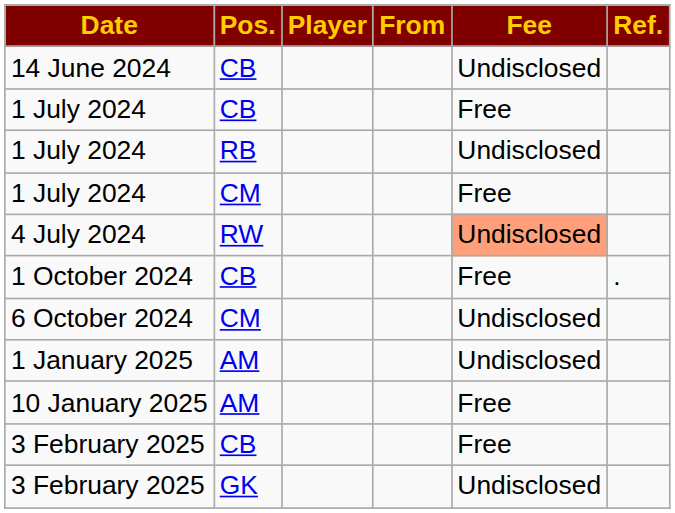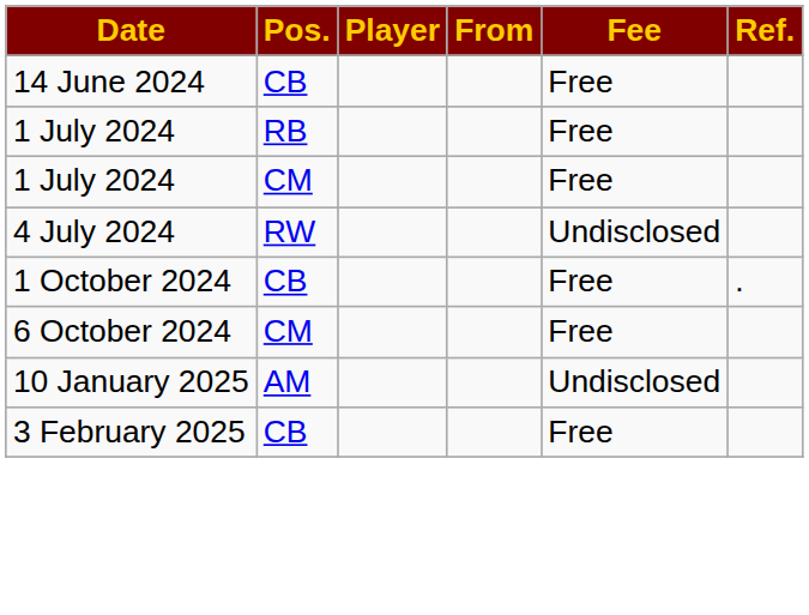14 June 2024 | Fee: Undisclosed -> Free
- row: 1 July 2024 | CB | Free
1 July 2024 / RB | Fee: Undisclosed -> Free
4 July 2024 | Fee: lightsalmon background -> no background
6 October 2024 | Fee: Undisclosed -> Free
- row: 1 January 2025 | AM | Undisclosed
10 January 2025 | Fee: Free -> Undisclosed
- row: 3 February 2025 | GK | Undisclosed
